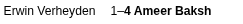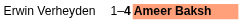Erwin Verheyden | column 3: no background -> lightsalmon background
